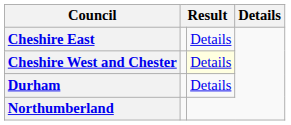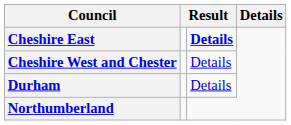Cheshire East | column 3: normal -> bold
Cheshire West and Chester | column 3: lightyellow background -> no background
